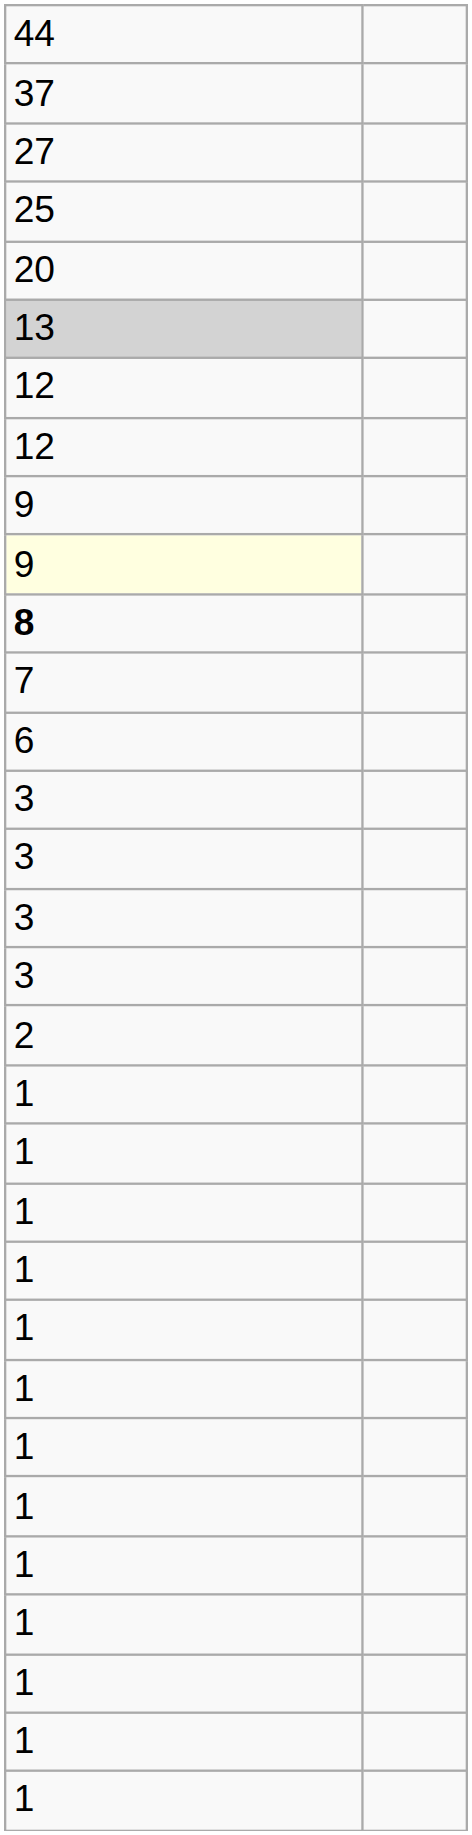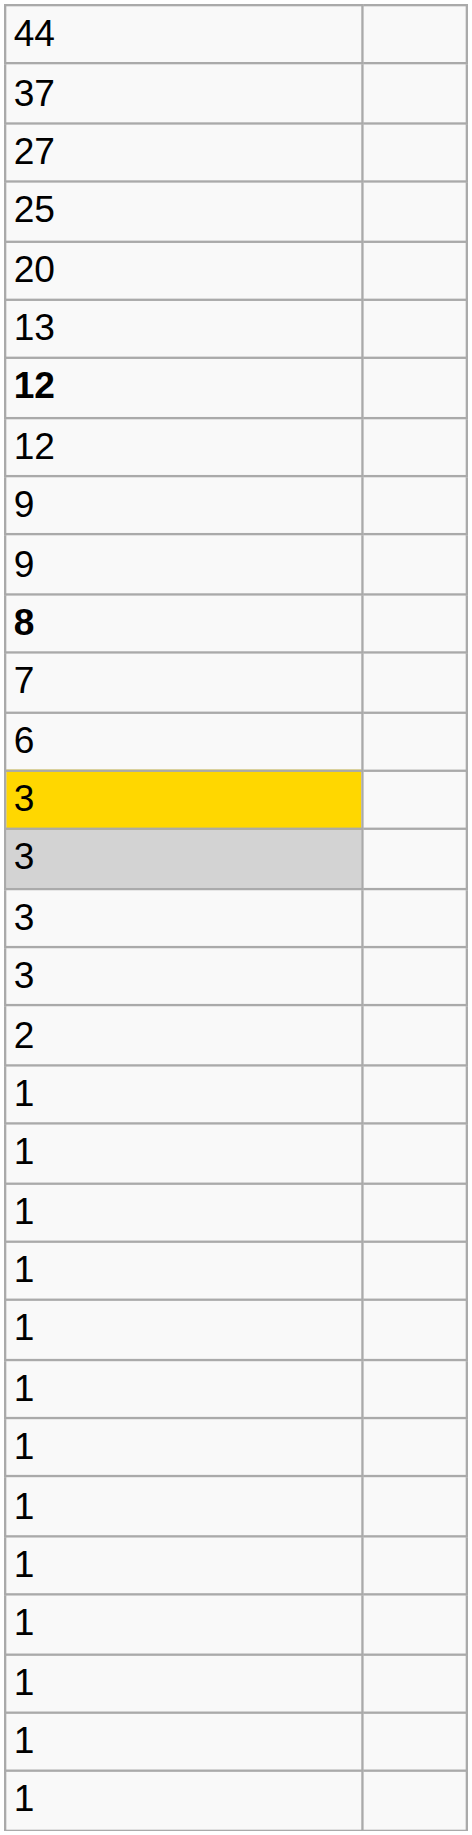row 6 | column 1: lightgrey background -> no background
row 7 | column 1: normal -> bold
row 10 | column 1: lightyellow background -> no background
row 14 | column 1: no background -> gold background
row 15 | column 1: no background -> lightgrey background
